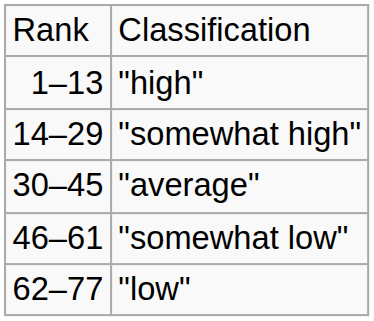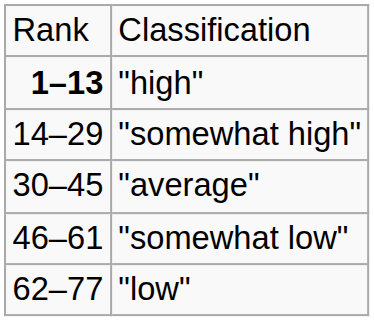"high" | column 1: normal -> bold
